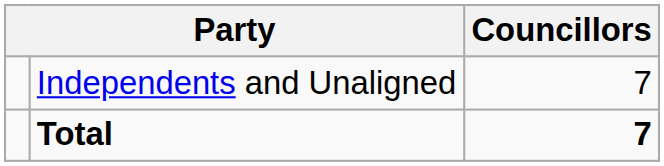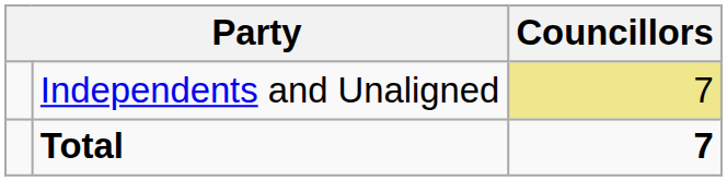Independents and Unaligned | Councillors: no background -> khaki background
